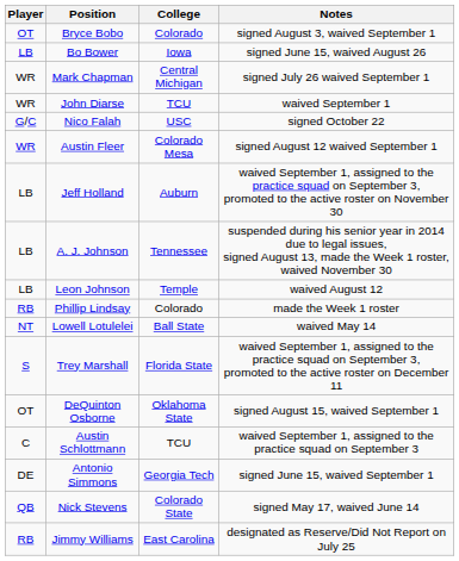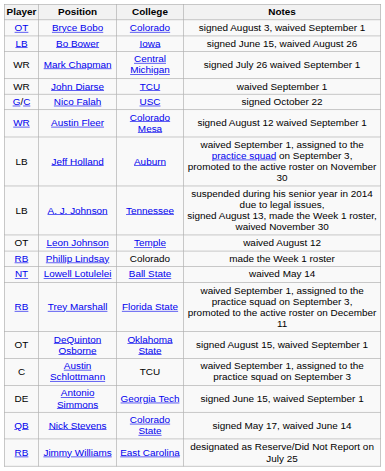Leon Johnson | Player: LB -> OT
Trey Marshall | Player: S -> RB
